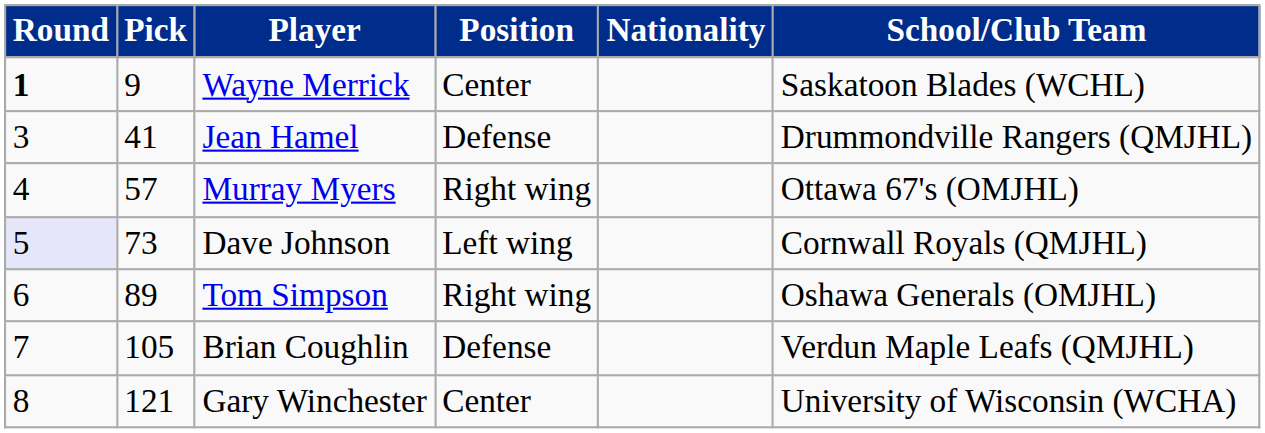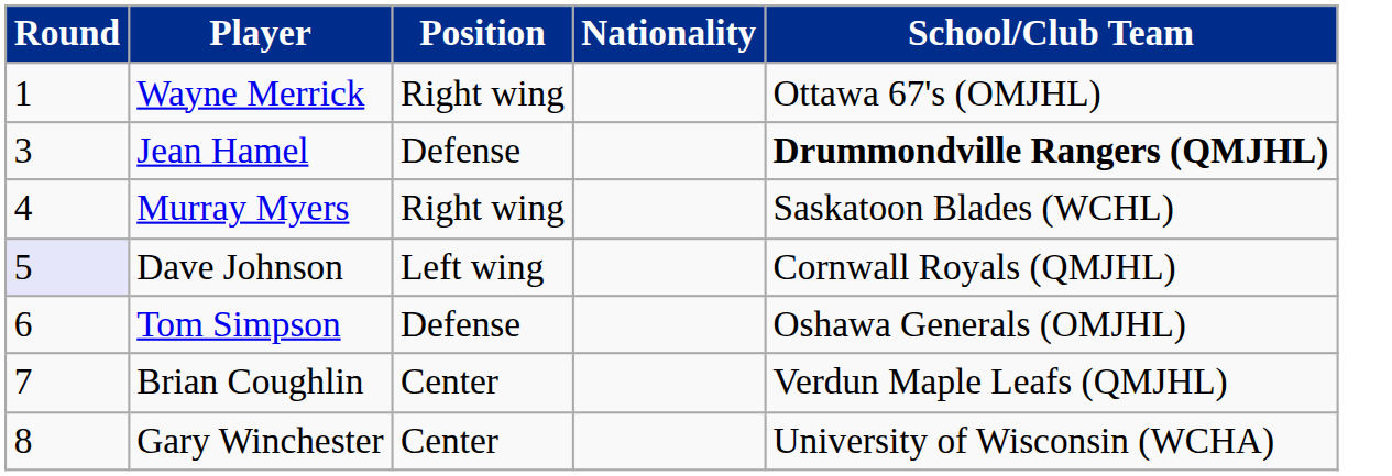- column: Pick | 9 | 41 | 57 | 73 | 89 | 105 | 121
Wayne Merrick | Round: bold -> normal
Wayne Merrick | Position: Center -> Right wing
Wayne Merrick | School/Club Team: Saskatoon Blades (WCHL) -> Ottawa 67's (OMJHL)
Jean Hamel | School/Club Team: normal -> bold
Murray Myers | School/Club Team: Ottawa 67's (OMJHL) -> Saskatoon Blades (WCHL)
Tom Simpson | Position: Right wing -> Defense
Brian Coughlin | Position: Defense -> Center
